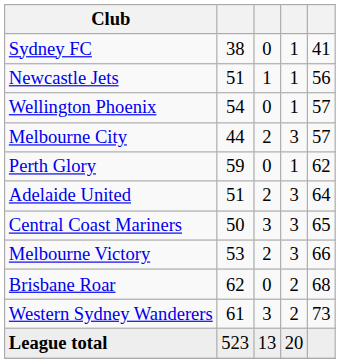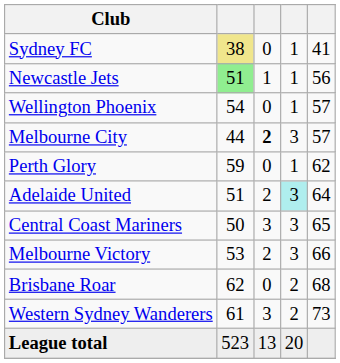Sydney FC | column 2: no background -> khaki background
Newcastle Jets | column 2: no background -> lightgreen background
Melbourne City | column 3: normal -> bold
Adelaide United | column 4: no background -> paleturquoise background
